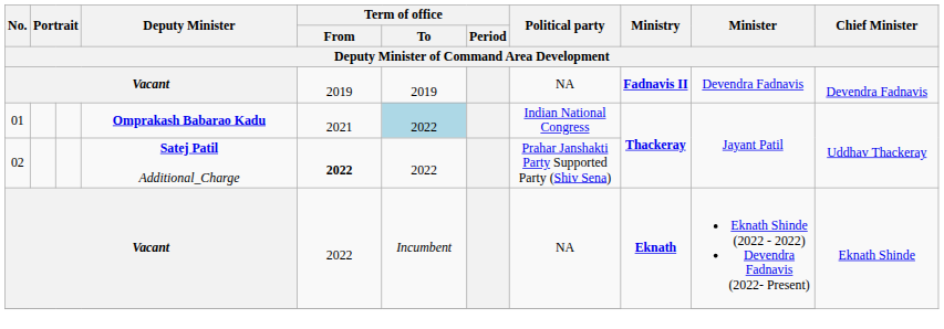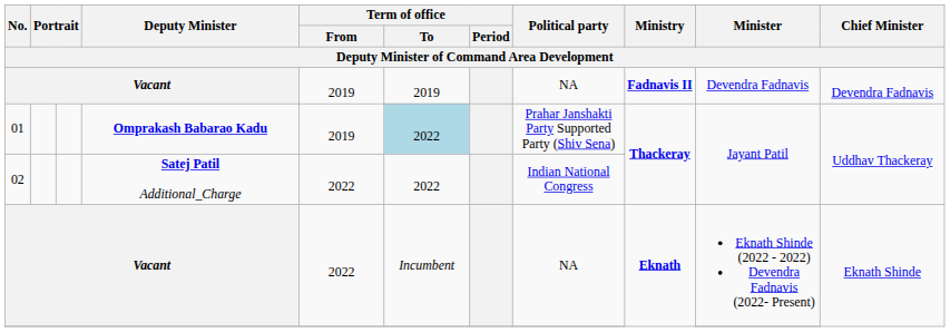01 | Term of office / From: 2021 -> 2019
01 | Political party: Indian National Congress -> Prahar Janshakti Party Supported Party (Shiv Sena)
02 | Term of office / From: bold -> normal
02 | Political party: Prahar Janshakti Party Supported Party (Shiv Sena) -> Indian National Congress
